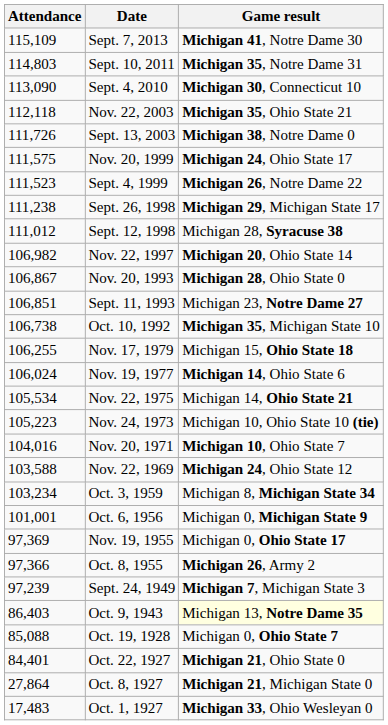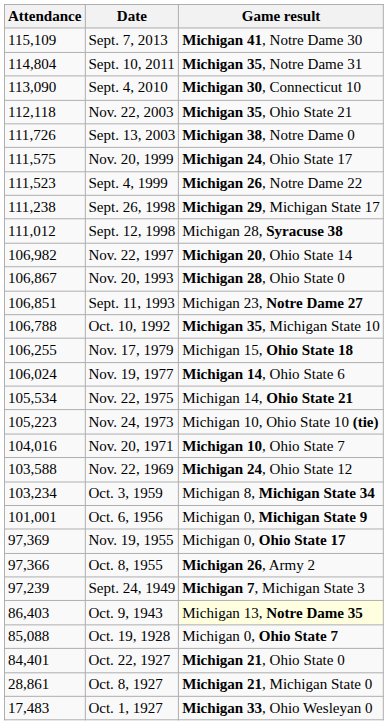Sept. 10, 2011 | Attendance: 114,803 -> 114,804
Oct. 10, 1992 | Attendance: 106,738 -> 106,788
Oct. 8, 1927 | Attendance: 27,864 -> 28,861
